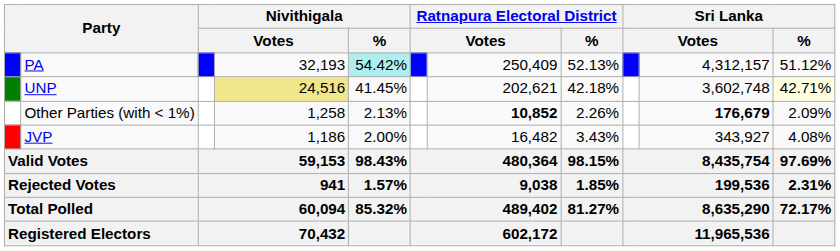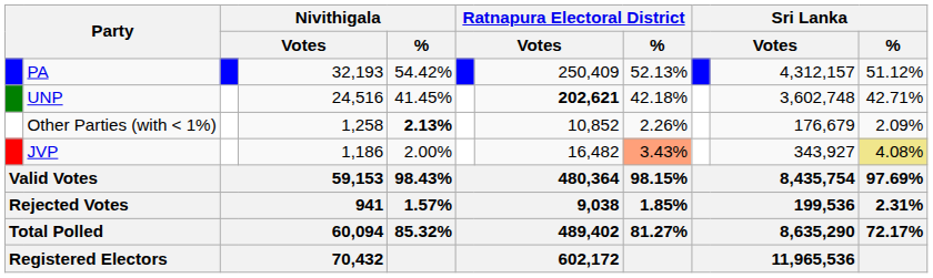PA | Nivithigala / %: paleturquoise background -> no background
UNP | column 4: khaki background -> no background
UNP | column 7: normal -> bold
UNP | Sri Lanka / %: lightyellow background -> no background
Other Parties (with < 1%) | Nivithigala / %: normal -> bold
Other Parties (with < 1%) | column 7: bold -> normal
Other Parties (with < 1%) | column 10: bold -> normal
JVP | Ratnapura Electoral District / %: no background -> lightsalmon background
JVP | Sri Lanka / %: no background -> khaki background
